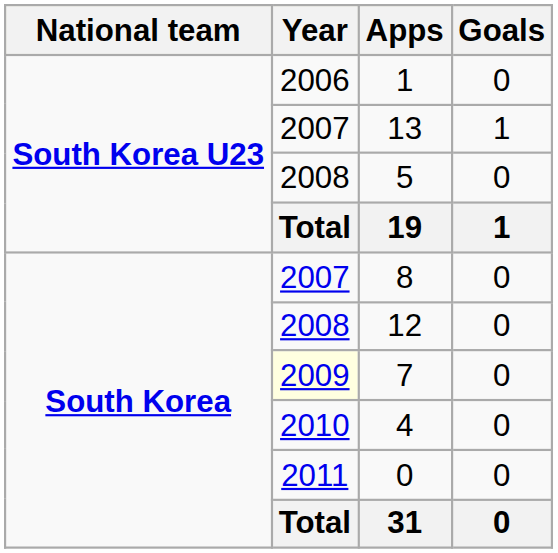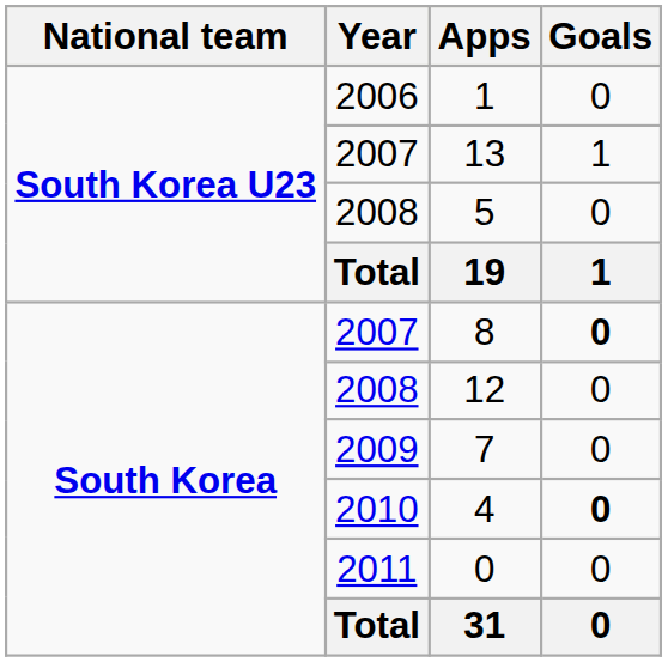8 | Goals: normal -> bold
7 | Year: lightyellow background -> no background
4 | Goals: normal -> bold
